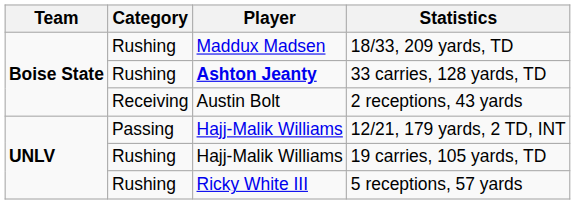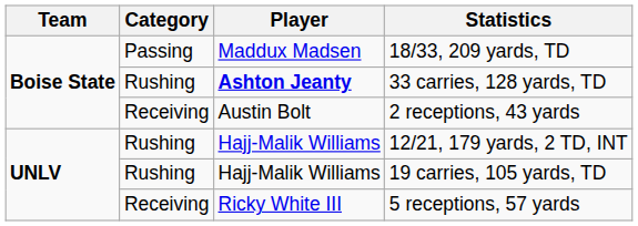18/33, 209 yards, TD | Category: Rushing -> Passing
12/21, 179 yards, 2 TD, INT | Category: Passing -> Rushing
5 receptions, 57 yards | Category: Rushing -> Receiving
